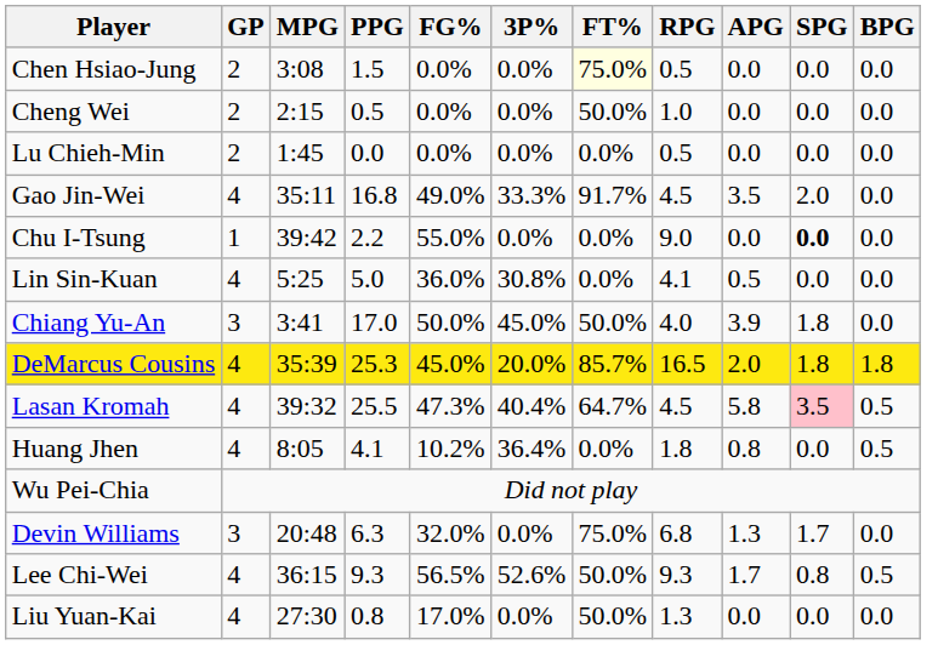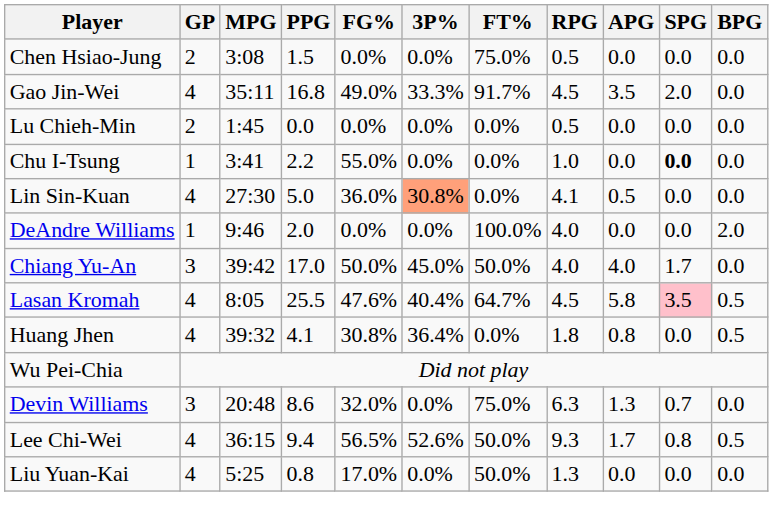Chen Hsiao-Jung | FT%: lightyellow background -> no background
- row: Cheng Wei | 2 | 2:15 | 0.5 | 0.0% | 0.0% | 50.0% | 1.0 | 0.0 | 0.0 | 0.0
rows swapped: Gao Jin-Wei <-> Lu Chieh-Min
Chu I-Tsung | MPG: 39:42 -> 3:41
Chu I-Tsung | RPG: 9.0 -> 1.0
Lin Sin-Kuan | MPG: 5:25 -> 27:30
Lin Sin-Kuan | 3P%: no background -> lightsalmon background
+ row: DeAndre Williams | 1 | 9:46 | 2.0 | 0.0% | 0.0% | 100.0% | 4.0 | 0.0 | 0.0 | 2.0
Chiang Yu-An | MPG: 3:41 -> 39:42
Chiang Yu-An | APG: 3.9 -> 4.0
Chiang Yu-An | SPG: 1.8 -> 1.7
- row: DeMarcus Cousins | 4 | 35:39 | 25.3 | 45.0% | 20.0% | 85.7% | 16.5 | 2.0 | 1.8 | 1.8
Lasan Kromah | MPG: 39:32 -> 8:05
Lasan Kromah | FG%: 47.3% -> 47.6%
Huang Jhen | MPG: 8:05 -> 39:32
Huang Jhen | FG%: 10.2% -> 30.8%
Devin Williams | PPG: 6.3 -> 8.6
Devin Williams | RPG: 6.8 -> 6.3
Devin Williams | SPG: 1.7 -> 0.7
Lee Chi-Wei | PPG: 9.3 -> 9.4
Liu Yuan-Kai | MPG: 27:30 -> 5:25
